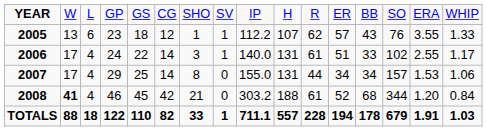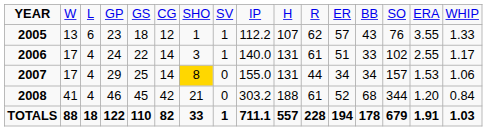2007 | column 7: no background -> gold background
2008 | column 2: bold -> normal
